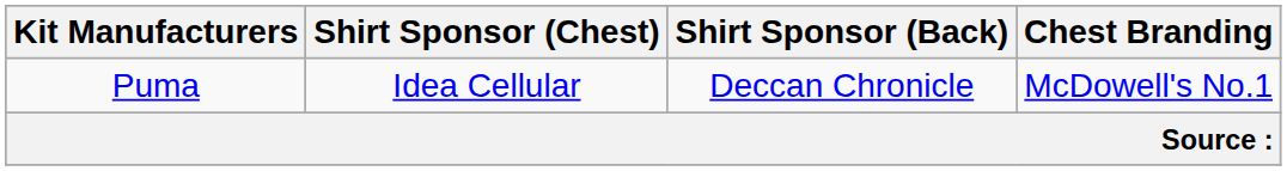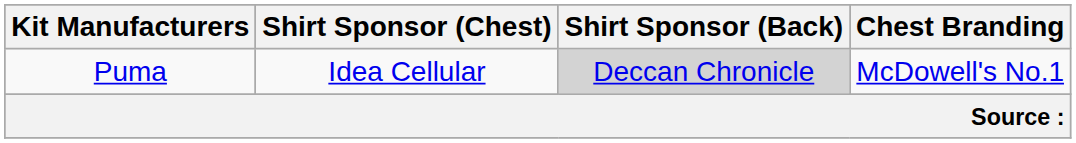Puma | Shirt Sponsor (Back): no background -> lightgrey background
